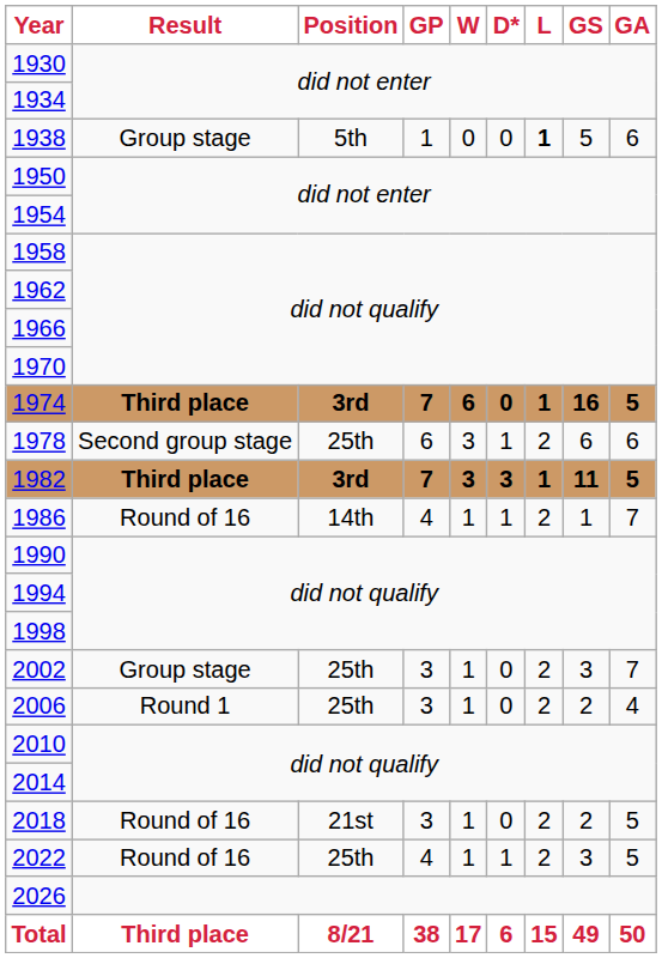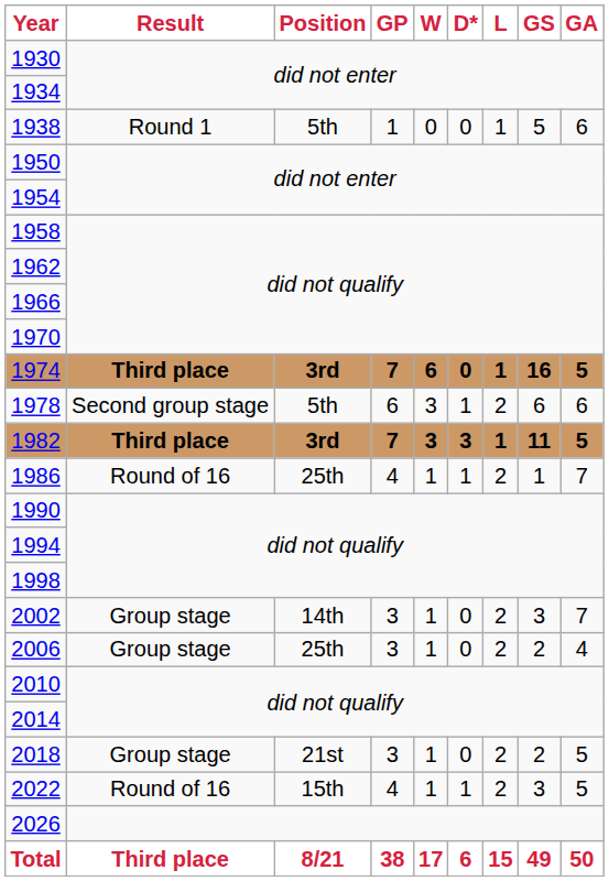1938 | Result: Group stage -> Round 1
1938 | L: bold -> normal
1978 | Position: 25th -> 5th
1986 | Position: 14th -> 25th
2002 | Position: 25th -> 14th
2006 | Result: Round 1 -> Group stage
2018 | Result: Round of 16 -> Group stage
2022 | Position: 25th -> 15th
